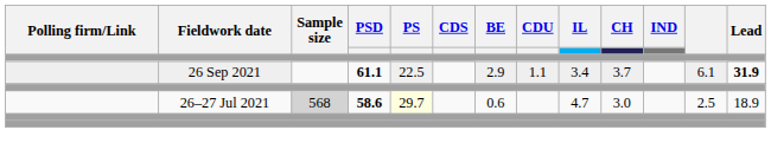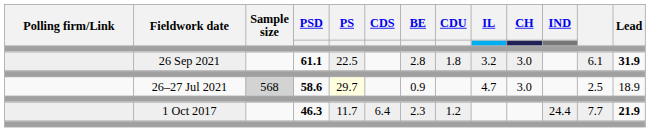26 Sep 2021 | BE: 2.9 -> 2.8
26 Sep 2021 | CDU: 1.1 -> 1.8
26 Sep 2021 | IL: 3.4 -> 3.2
26 Sep 2021 | CH: 3.7 -> 3.0
26–27 Jul 2021 | BE: 0.6 -> 0.9
+ row: 1 Oct 2017 | 46.3 | 11.7 | 6.4 | 2.3 | 1.2 | 24.4 | 7.7 | 21.9
